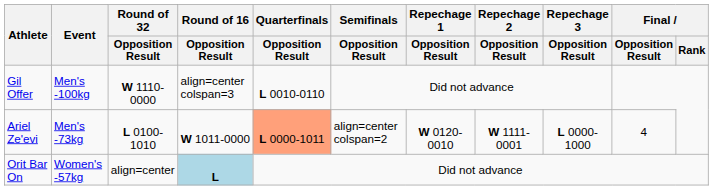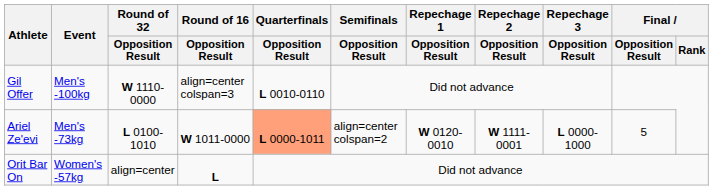Ariel Ze'evi | Final / Opposition Result: 4 -> 5
Orit Bar On | Round of 16 / Opposition Result: lightblue background -> no background
